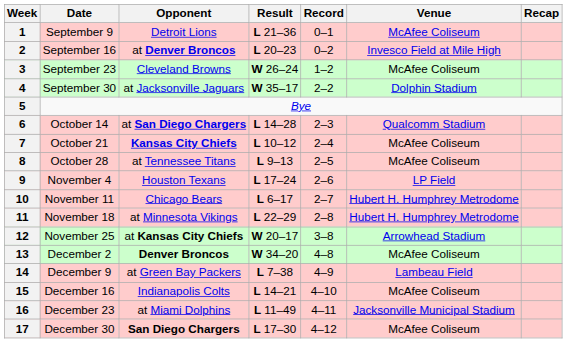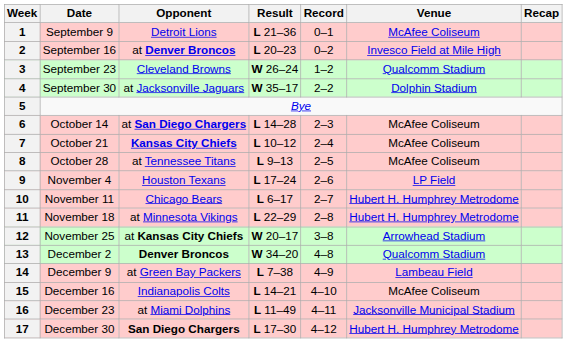3 | Venue: McAfee Coliseum -> Qualcomm Stadium
6 | Venue: Qualcomm Stadium -> McAfee Coliseum
13 | Venue: McAfee Coliseum -> Qualcomm Stadium
17 | Venue: McAfee Coliseum -> Hubert H. Humphrey Metrodome
